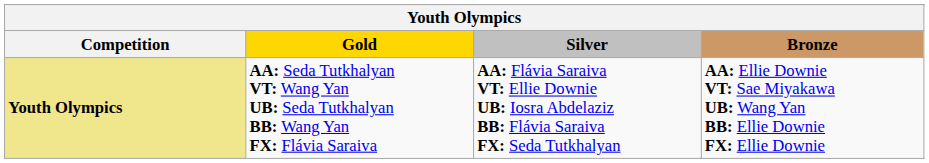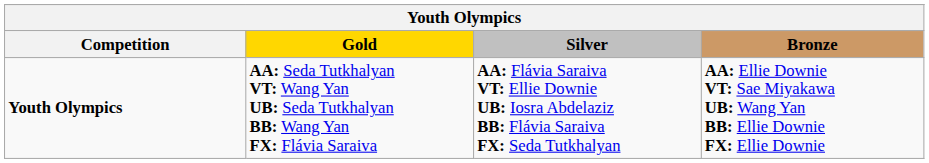row 3 | Competition: khaki background -> no background
